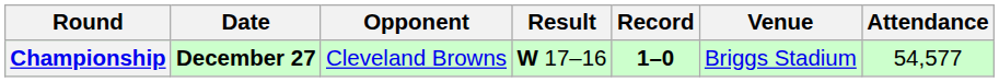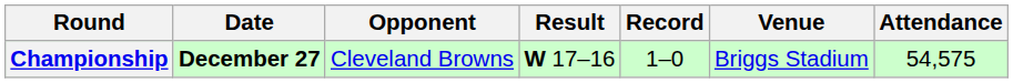Championship | Record: bold -> normal
Championship | Attendance: 54,577 -> 54,575
